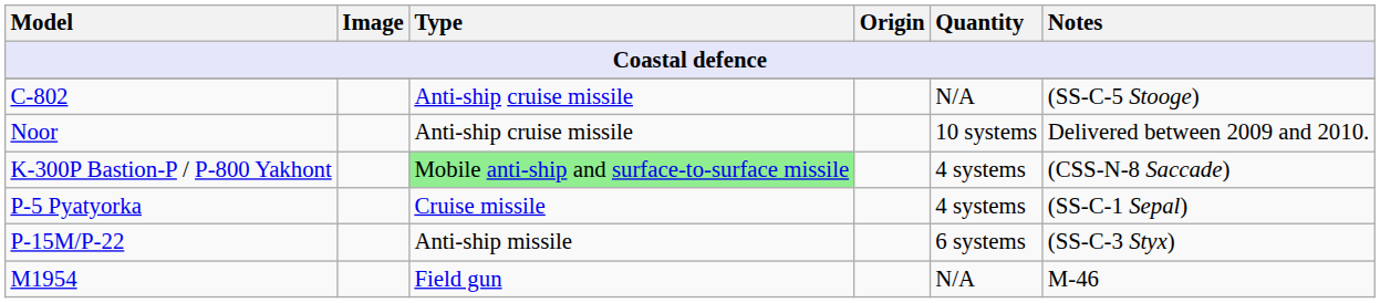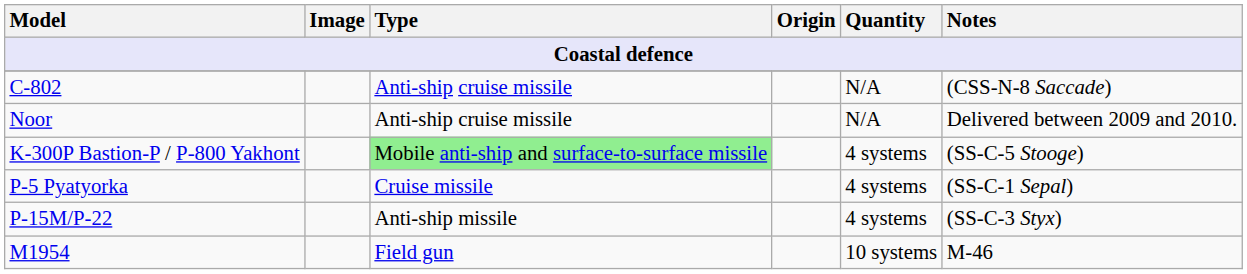C-802 | Notes: (SS-C-5 Stooge) -> (CSS-N-8 Saccade)
Noor | Quantity: 10 systems -> N/A
K-300P Bastion-P / P-800 Yakhont | Notes: (CSS-N-8 Saccade) -> (SS-C-5 Stooge)
P-15M/P-22 | Quantity: 6 systems -> 4 systems
M1954 | Quantity: N/A -> 10 systems
